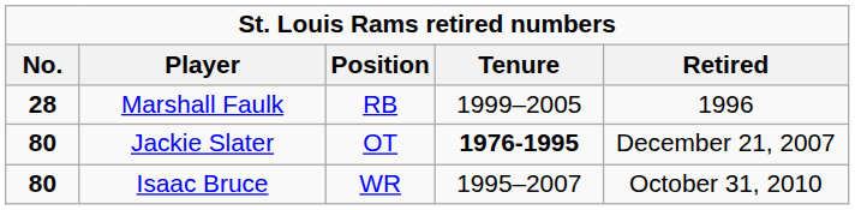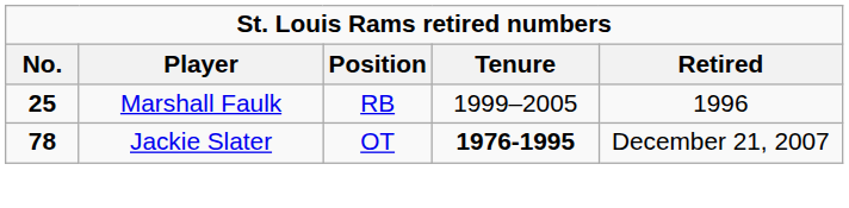Marshall Faulk | No.: 28 -> 25
Jackie Slater | No.: 80 -> 78
- row: 80 | Isaac Bruce | WR | 1995–2007 | October 31, 2010
